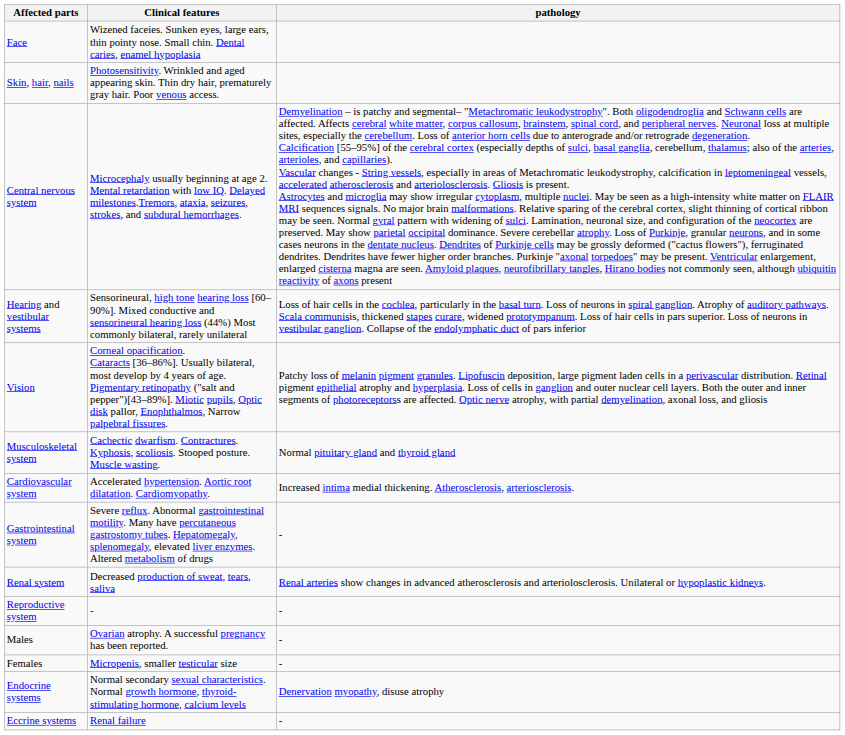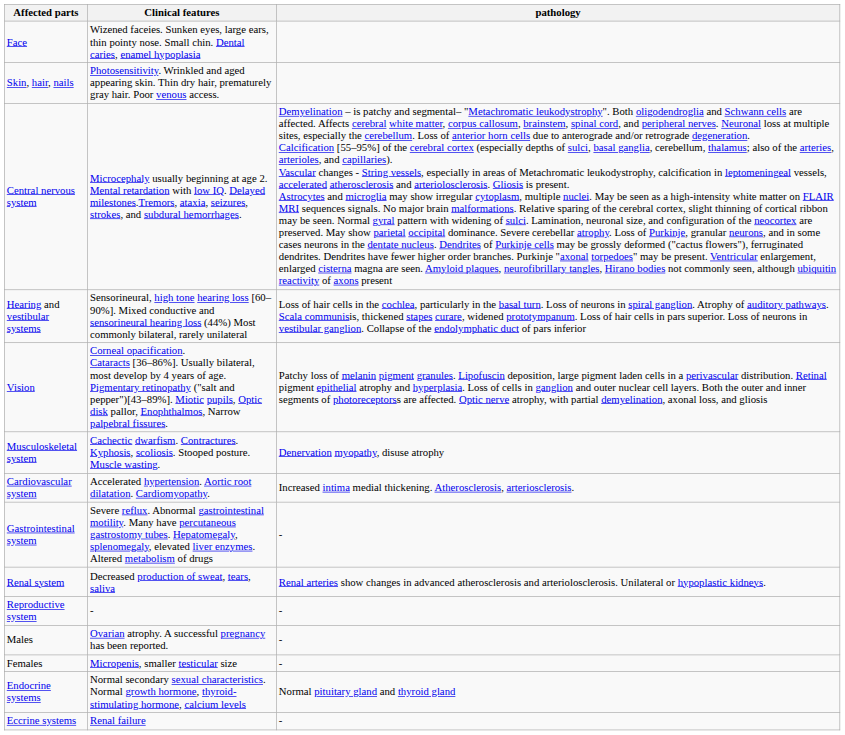Musculoskeletal system | pathology: Normal pituitary gland and thyroid gland -> Denervation myopathy, disuse atrophy
Endocrine systems | pathology: Denervation myopathy, disuse atrophy -> Normal pituitary gland and thyroid gland
